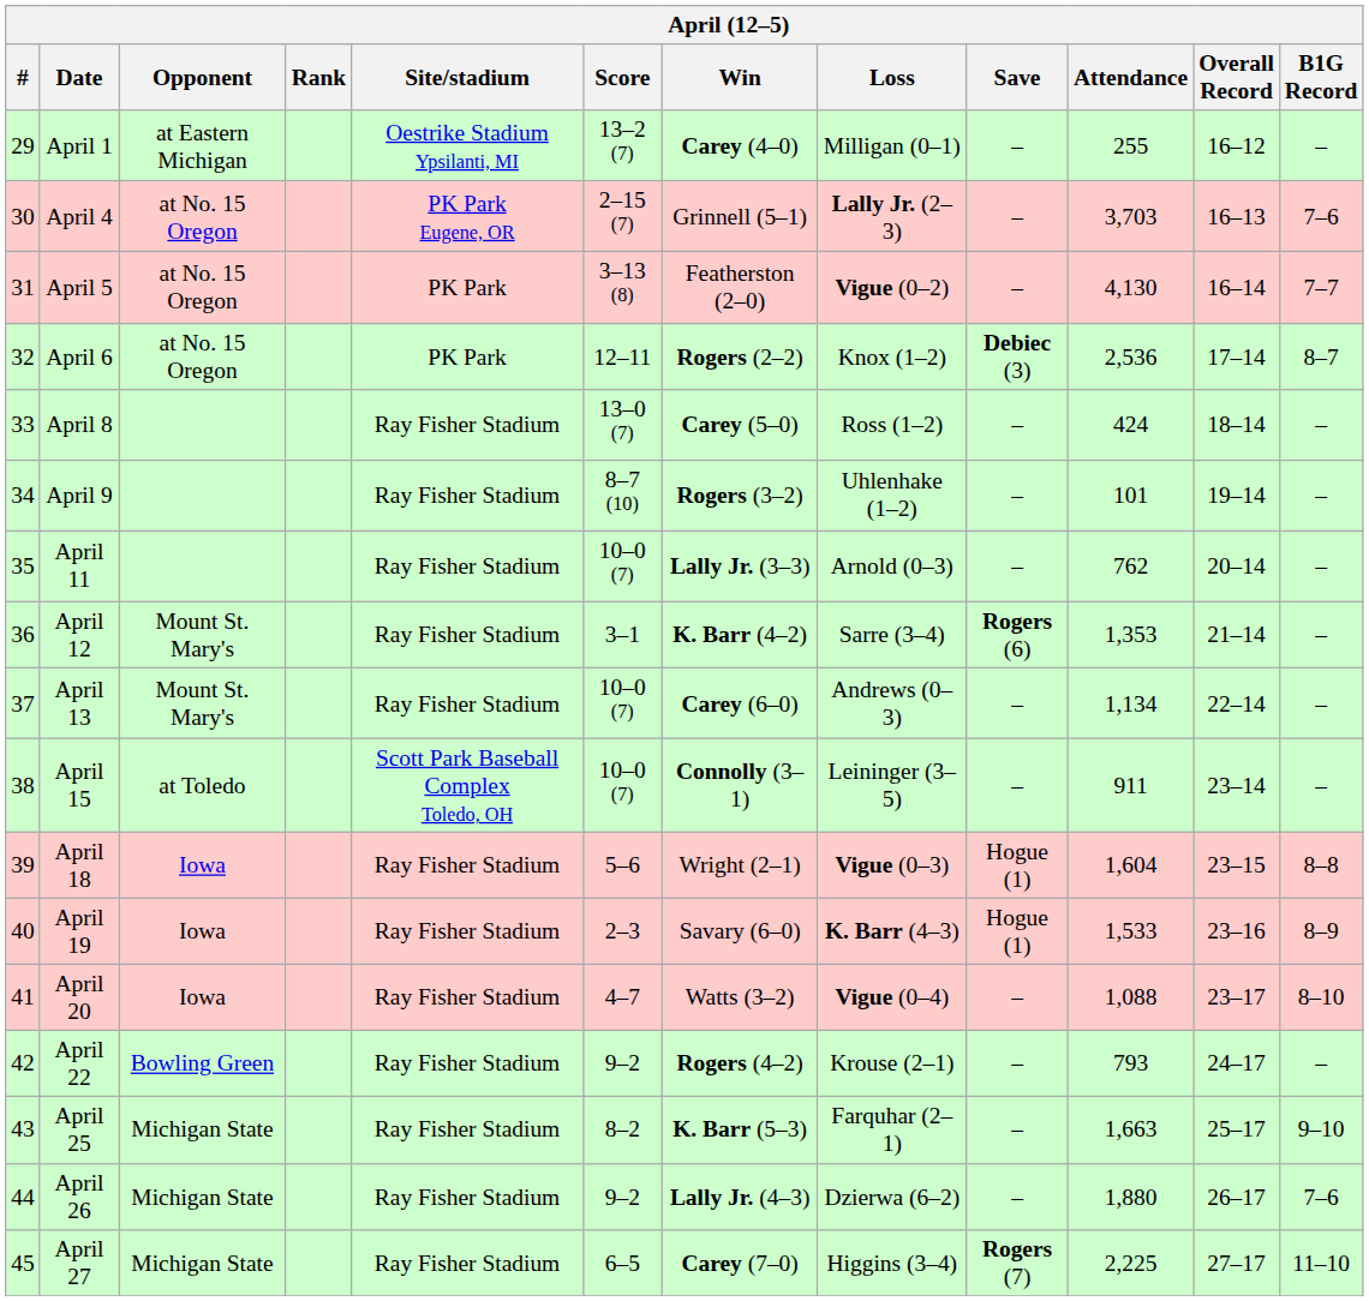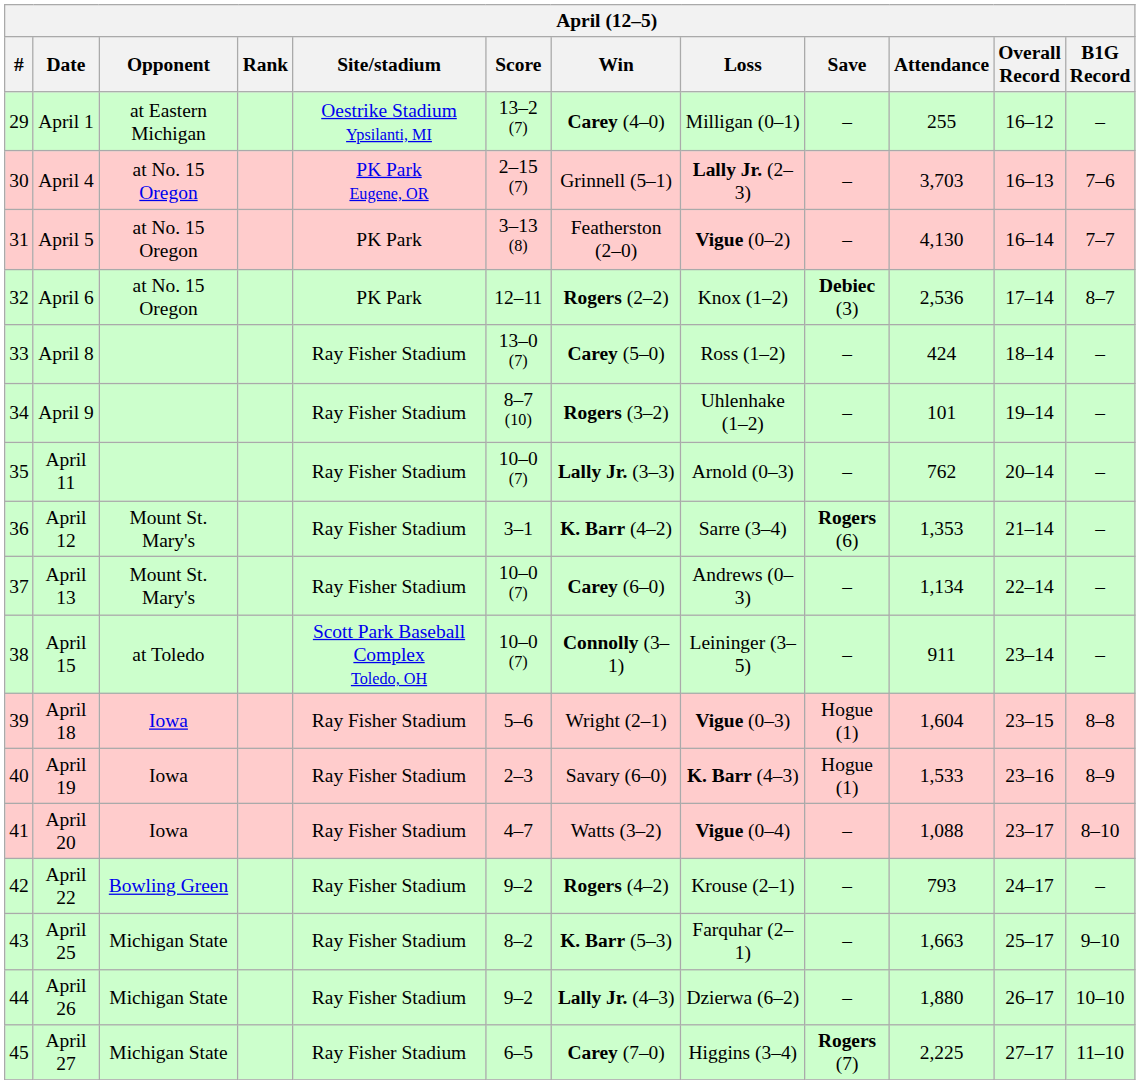April 26 | B1G Record: 7–6 -> 10–10
